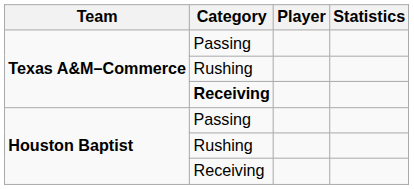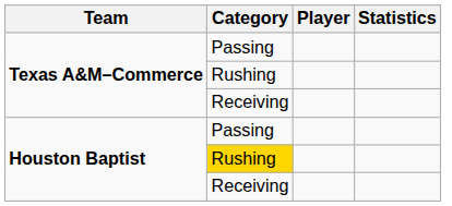Texas A&M–Commerce / Receiving | Category: bold -> normal
Houston Baptist / Rushing | Category: no background -> gold background
